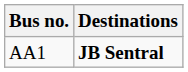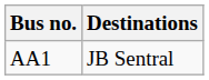AA1 | Destinations: bold -> normal
